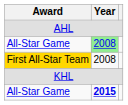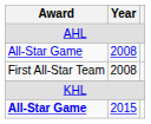All-Star Game / 2008 | Year: lightgreen background -> no background
First All-Star Team | Award: gold background -> no background
All-Star Game / 2015 | Award: normal -> bold
All-Star Game / 2015 | Year: bold -> normal
